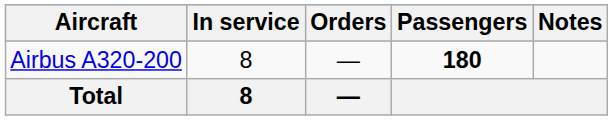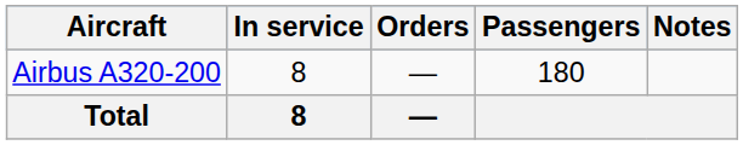Airbus A320-200 | Passengers: bold -> normal
